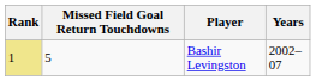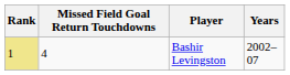Bashir Levingston | Missed Field Goal Return Touchdowns: 5 -> 4
